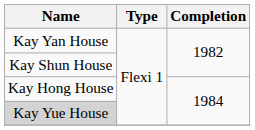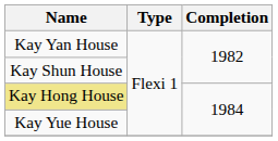Kay Hong House | Name: no background -> khaki background
Kay Yue House | Name: lightgrey background -> no background
